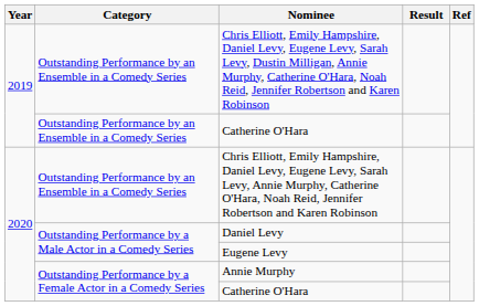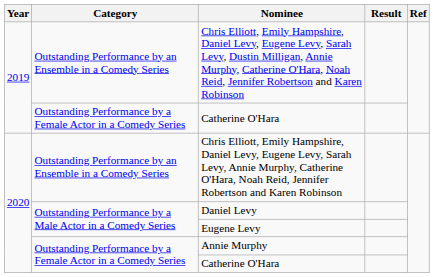2019 / Catherine O'Hara | Category: Outstanding Performance by an Ensemble in a Comedy Series -> Outstanding Performance by a Female Actor in a Comedy Series
